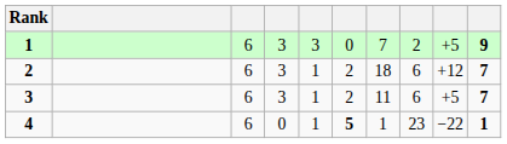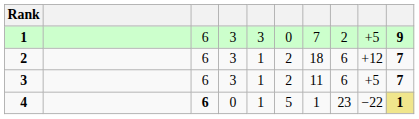4 | column 3: normal -> bold
4 | column 6: bold -> normal
4 | column 10: no background -> khaki background
